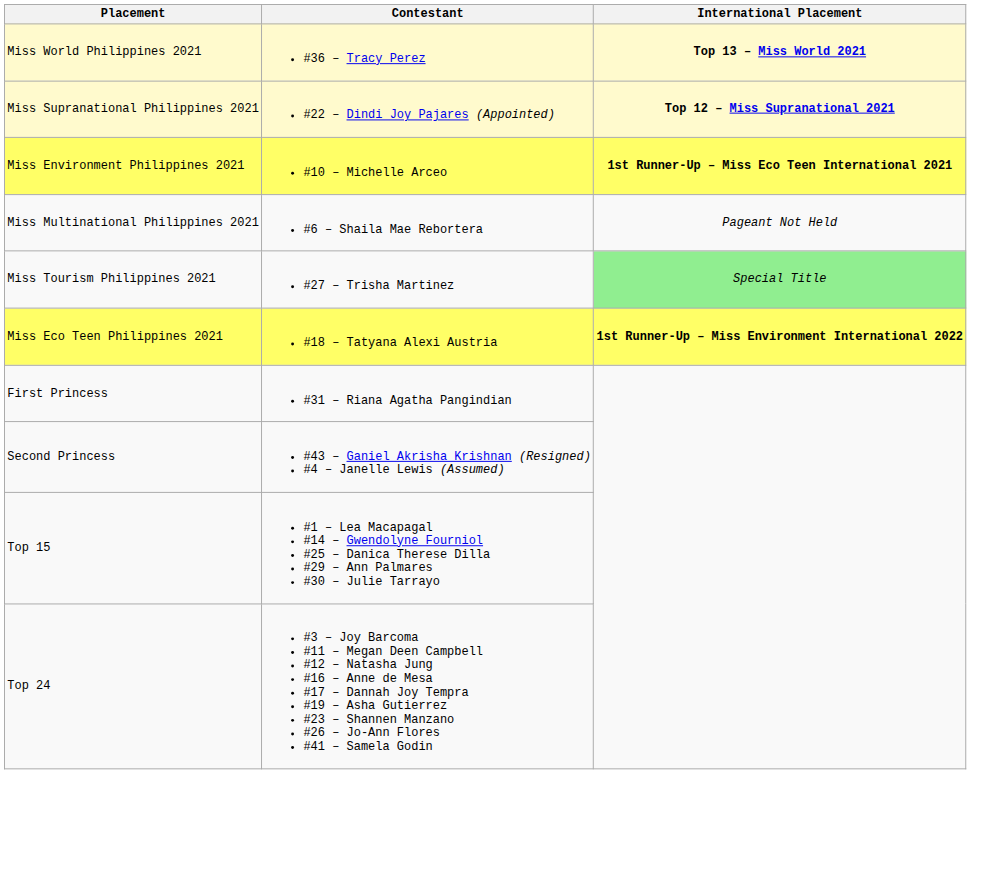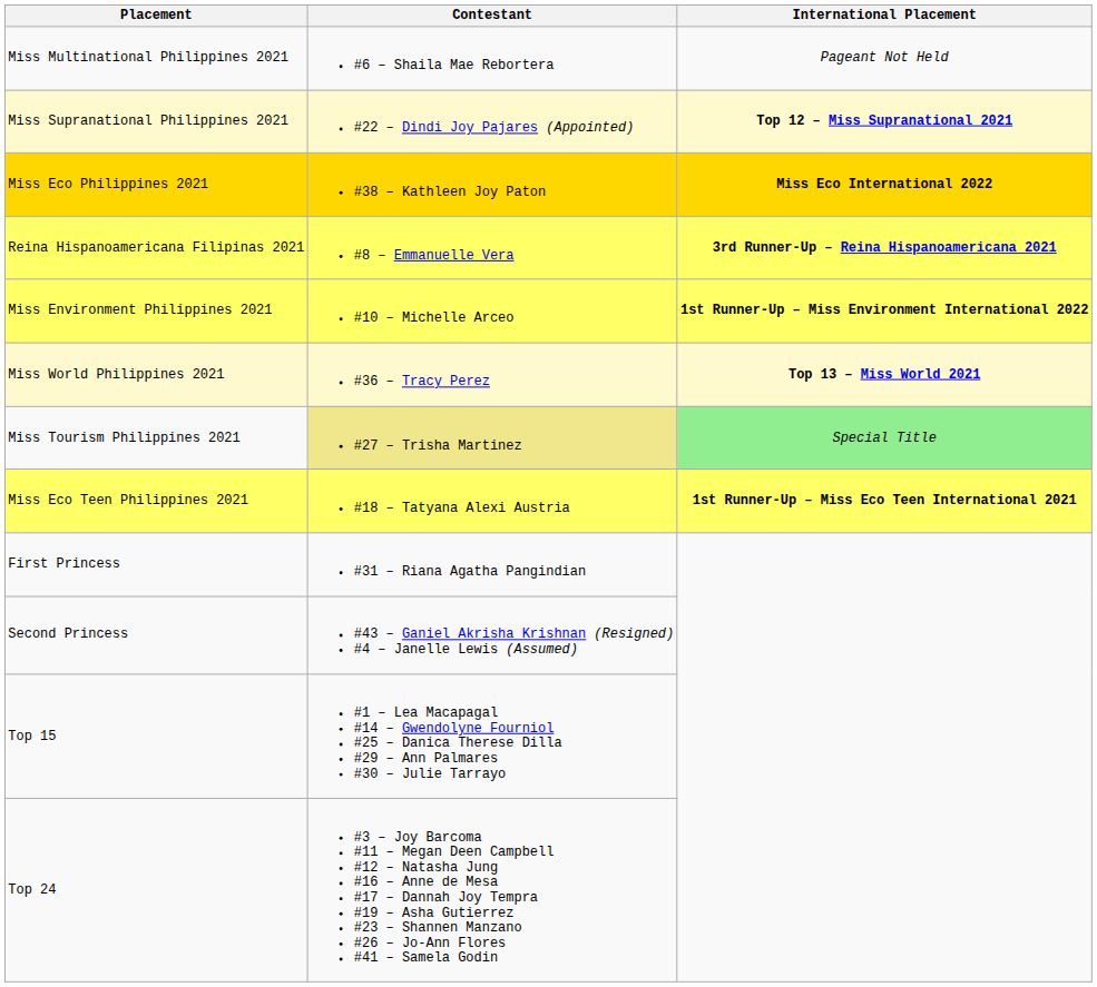rows swapped: Miss World Philippines 2021 <-> Miss Multinational Philippines 2021
+ row: Miss Eco Philippines 2021 | #38 – Kathleen Joy Paton | Miss Eco International 2022
+ row: Reina Hispanoamericana Filipinas 2021 | #8 – Emmanuelle Vera | 3rd Runner-Up – Reina Hispanoamericana 2021
Miss Environment Philippines 2021 | International Placement: 1st Runner-Up – Miss Eco Teen International 2021 -> 1st Runner-Up – Miss Environment International 2022
Miss Tourism Philippines 2021 | Contestant: no background -> khaki background
Miss Eco Teen Philippines 2021 | International Placement: 1st Runner-Up – Miss Environment International 2022 -> 1st Runner-Up – Miss Eco Teen International 2021
